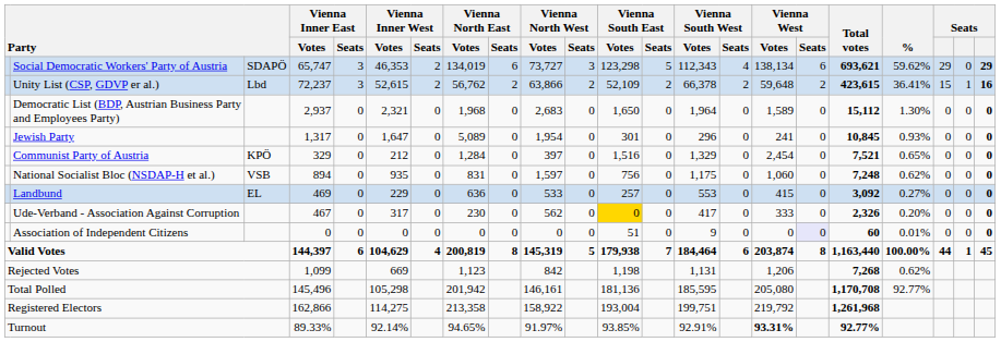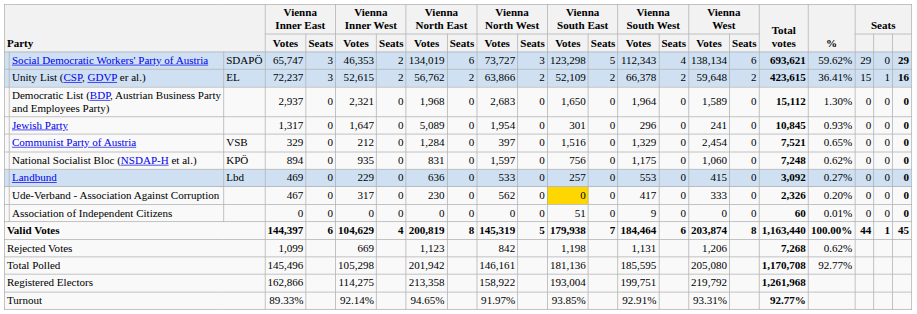Unity List (CSP, GDVP er al.) | column 3: Lbd -> EL
Communist Party of Austria | column 3: KPÖ -> VSB
National Socialist Bloc (NSDAP-H et al.) | column 3: VSB -> KPÖ
Landbund | column 3: EL -> Lbd
Association of Independent Citizens | Vienna West / Seats: lavender background -> no background
Turnout | Vienna West / Votes: bold -> normal
